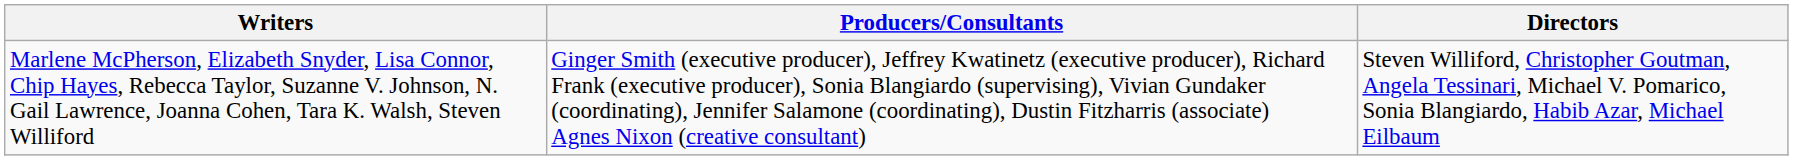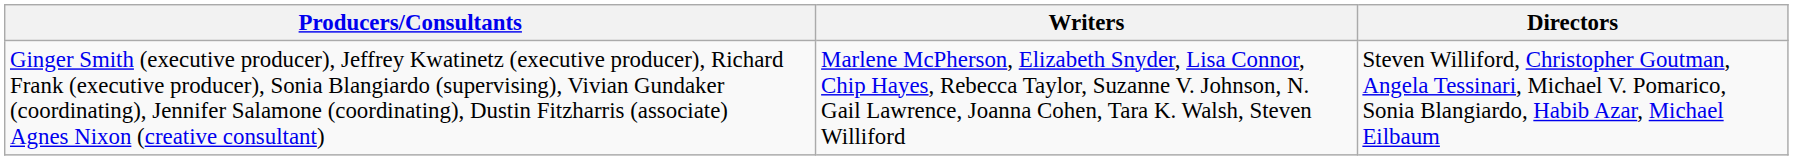columns swapped: Writers <-> Producers/Consultants
